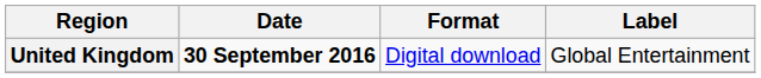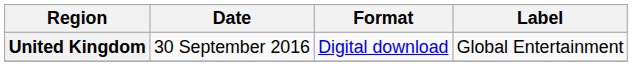United Kingdom | Date: bold -> normal
